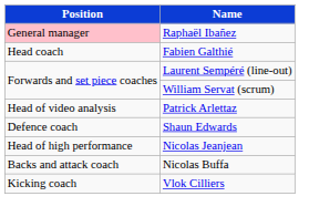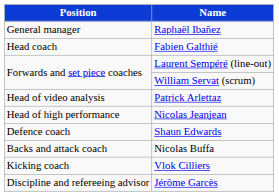Raphaël Ibañez | Position: pink background -> no background
rows swapped: Shaun Edwards <-> Nicolas Jeanjean
+ row: Discipline and refereeing advisor | Jérôme Garcès
